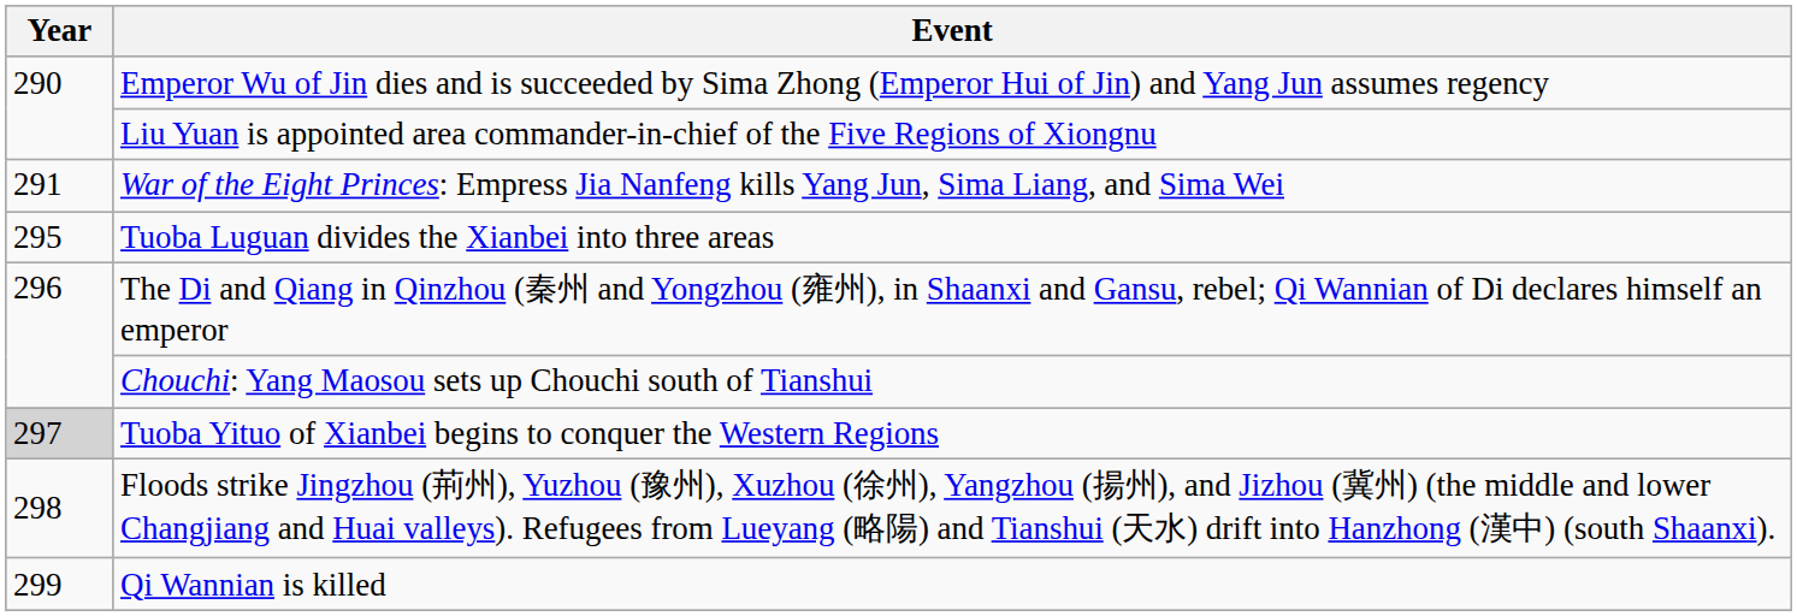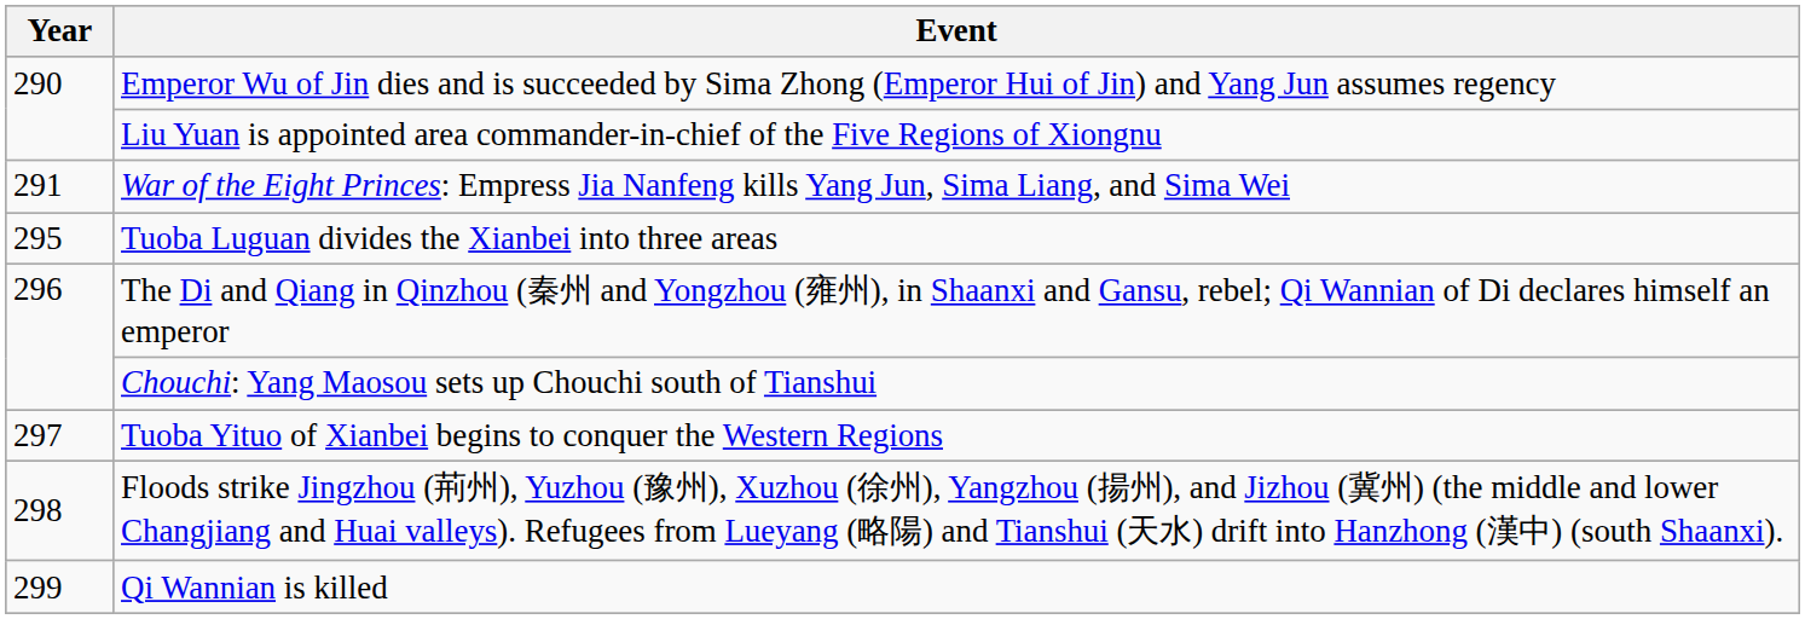Tuoba Yituo of Xianbei begins to conquer the Western Regions | Year: lightgrey background -> no background
